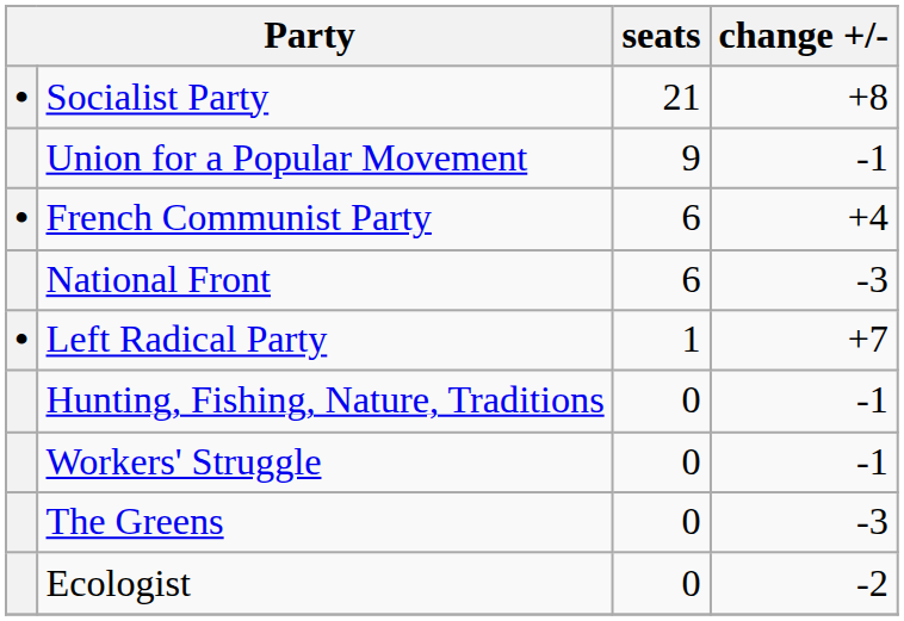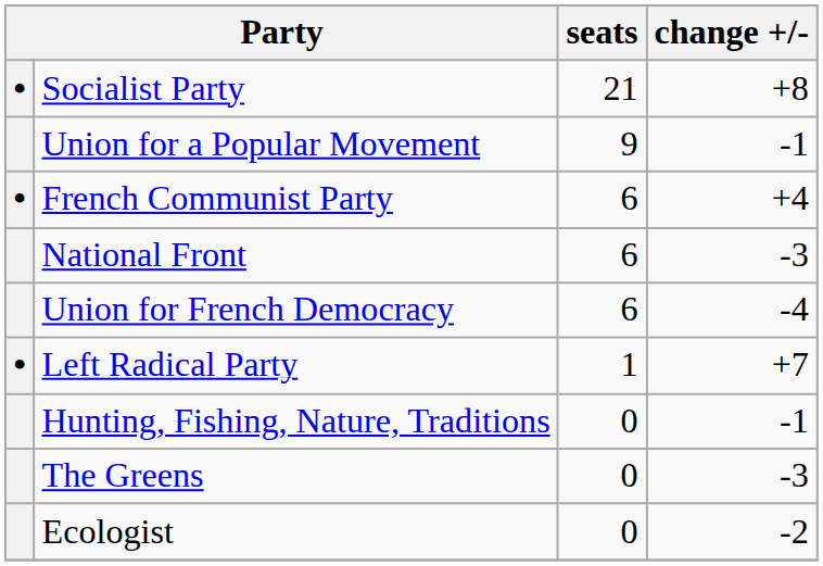+ row: Union for French Democracy | 6 | -4
- row: Workers' Struggle | 0 | -1
